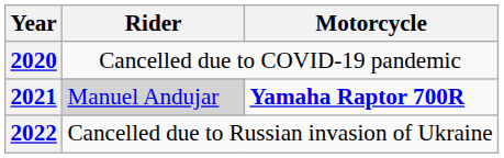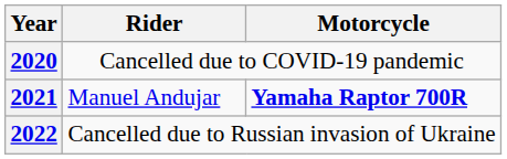2021 | Rider: lightgrey background -> no background
